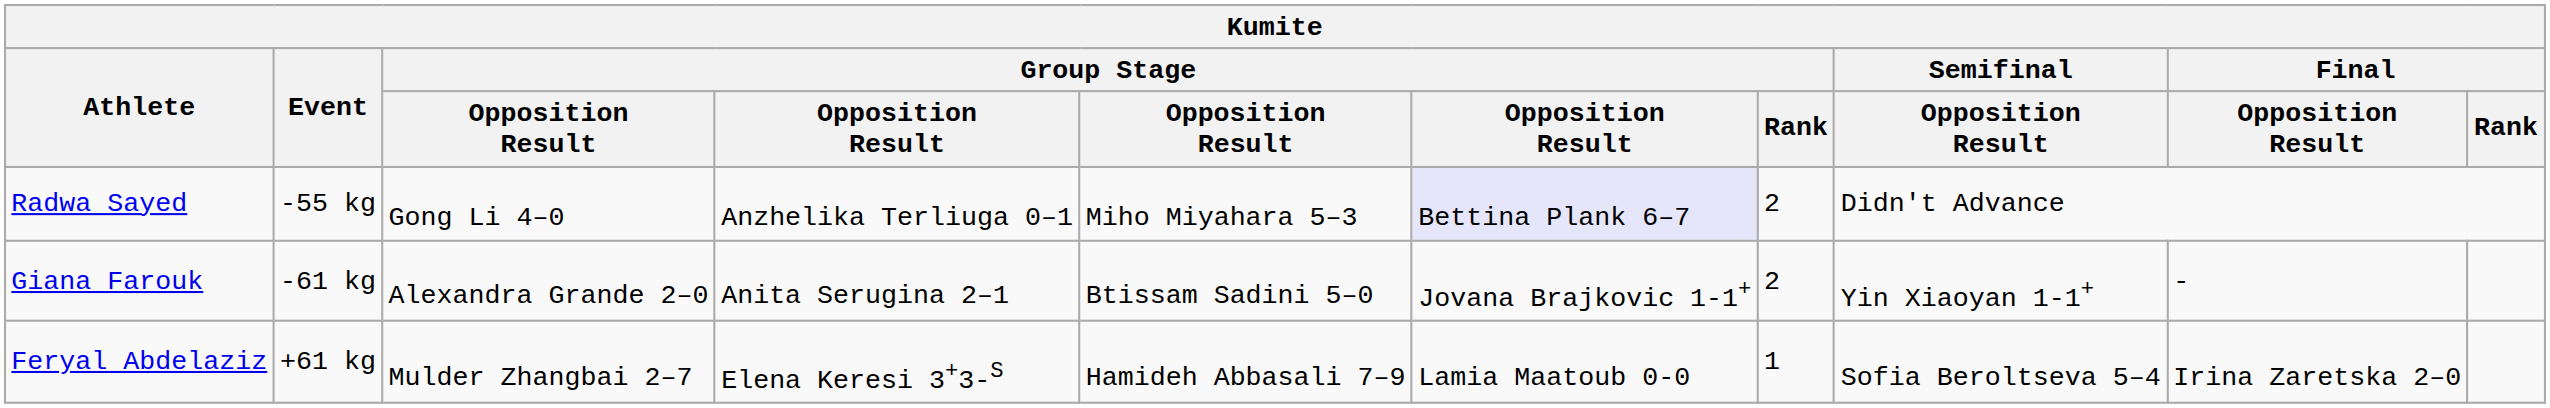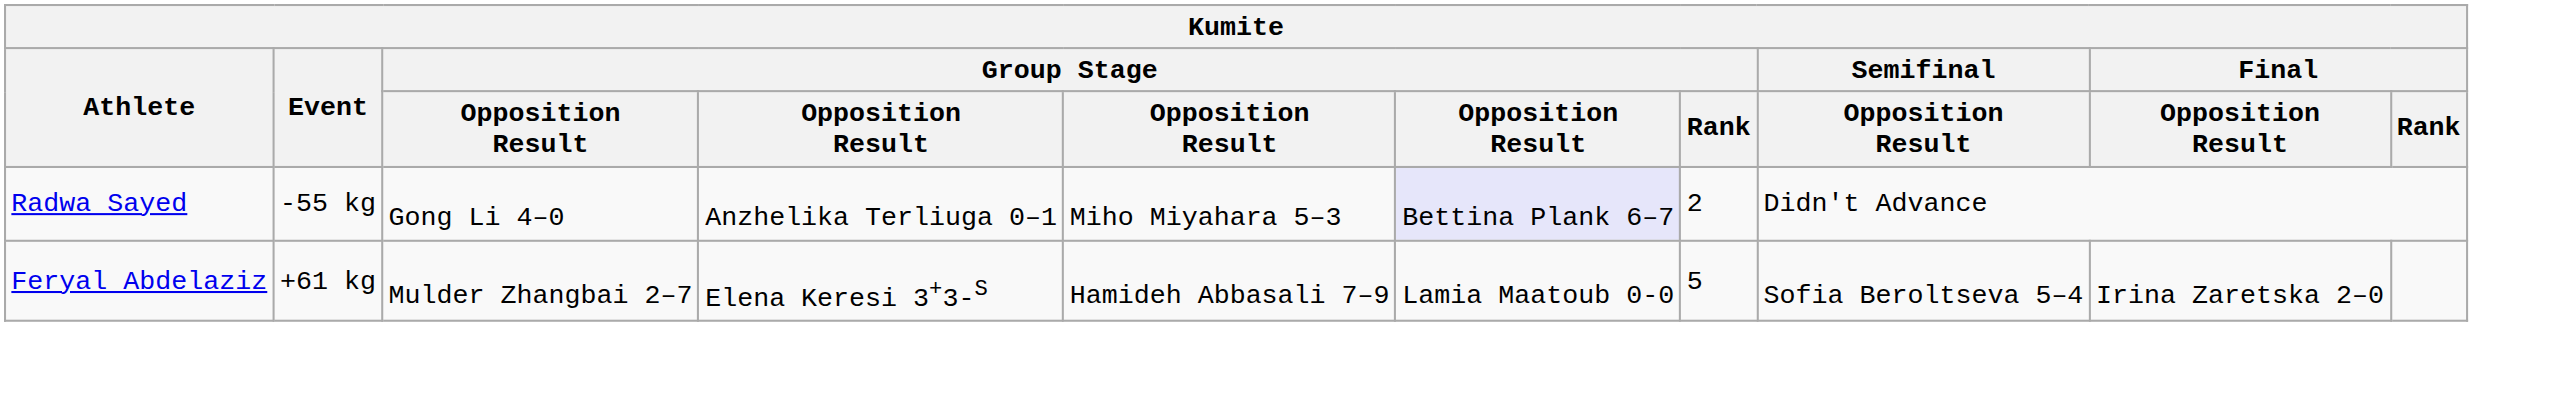- row: Giana Farouk | -61 kg | Alexandra Grande 2–0 | Anita Serugina 2–1 | Btissam Sadini 5–0 | Jovana Brajkovic 1-1+ | 2 | Yin Xiaoyan 1-1+ | -
Feryal Abdelaziz | Group Stage / Rank: 1 -> 5
